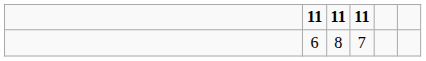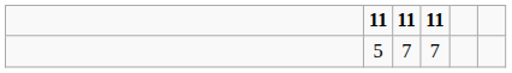row 2 | column 2: 6 -> 5
row 2 | column 3: 8 -> 7
